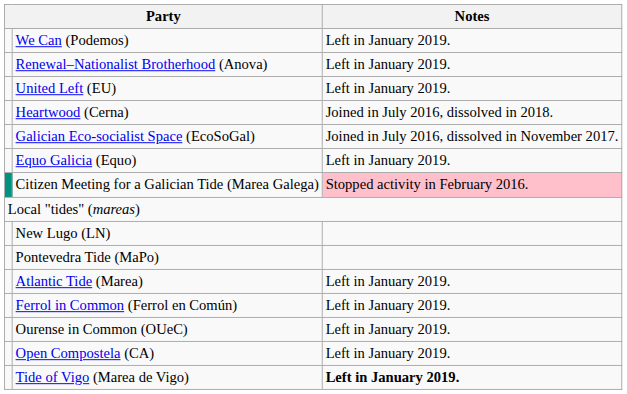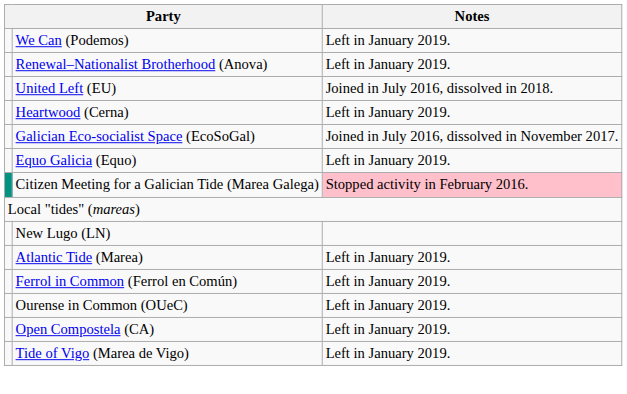United Left (EU) | Notes: Left in January 2019. -> Joined in July 2016, dissolved in 2018.
Heartwood (Cerna) | Notes: Joined in July 2016, dissolved in 2018. -> Left in January 2019.
- row: Pontevedra Tide (MaPo)
Tide of Vigo (Marea de Vigo) | Notes: bold -> normal
